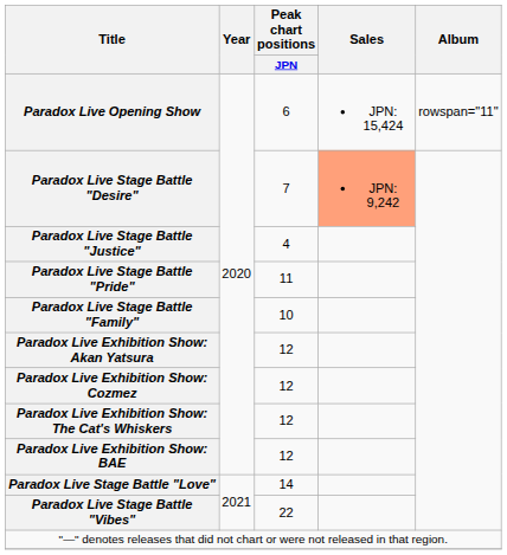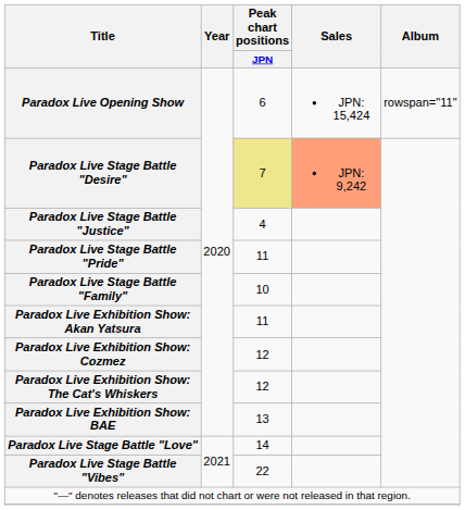Paradox Live Stage Battle "Desire" | Peak chart positions / JPN: no background -> khaki background
Paradox Live Exhibition Show: Akan Yatsura | Peak chart positions / JPN: 12 -> 11
Paradox Live Exhibition Show: BAE | Peak chart positions / JPN: 12 -> 13
